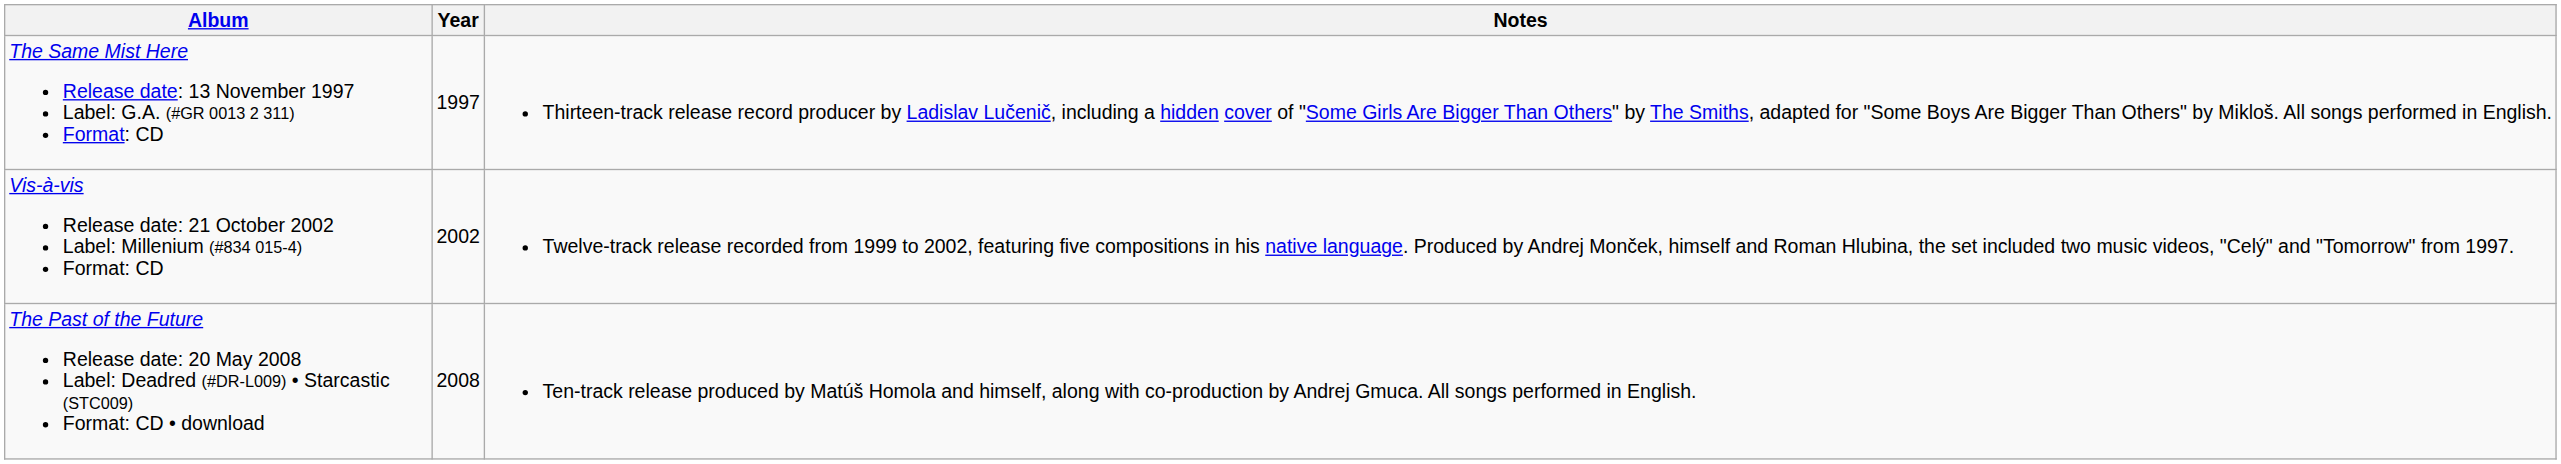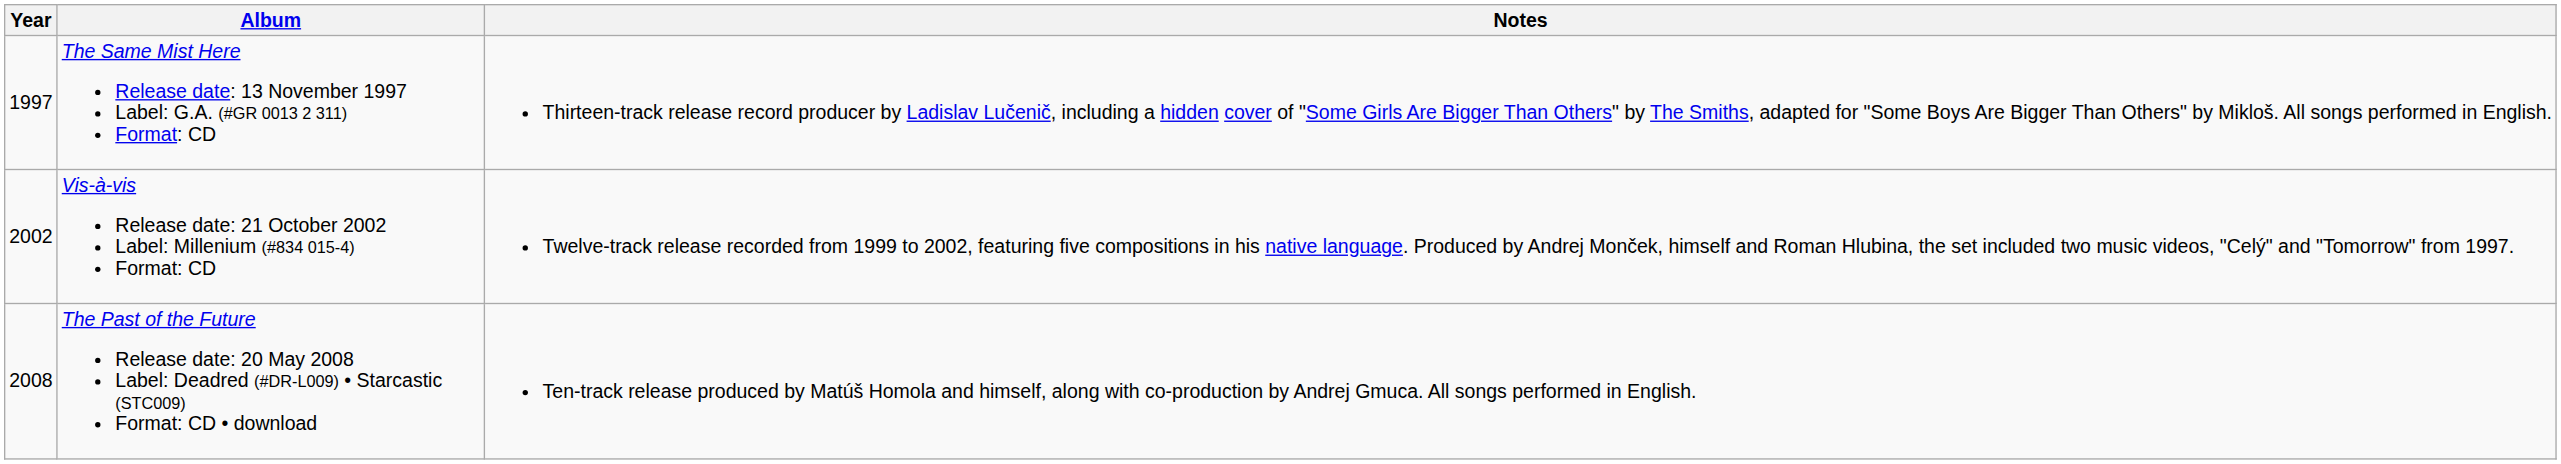columns swapped: Year <-> Album
